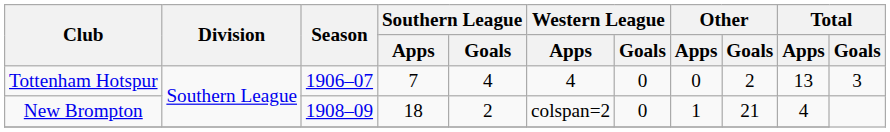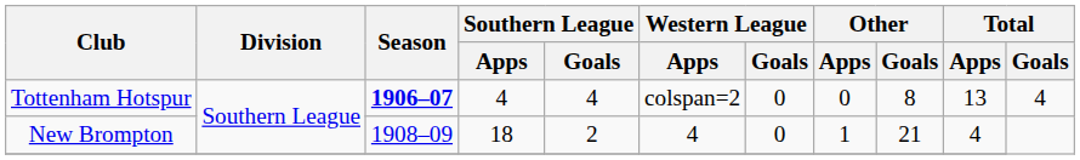Tottenham Hotspur | Season: normal -> bold
Tottenham Hotspur | Southern League / Apps: 7 -> 4
Tottenham Hotspur | Western League / Apps: 4 -> colspan=2
Tottenham Hotspur | Other / Goals: 2 -> 8
Tottenham Hotspur | Total / Goals: 3 -> 4
New Brompton | Western League / Apps: colspan=2 -> 4
